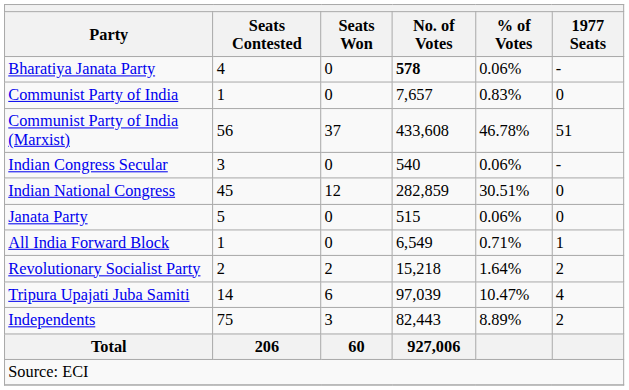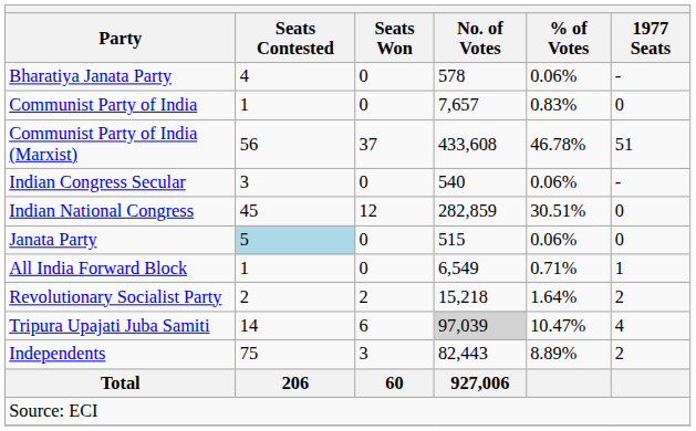Bharatiya Janata Party | No. of Votes: bold -> normal
Janata Party | Seats Contested: no background -> lightblue background
Tripura Upajati Juba Samiti | No. of Votes: no background -> lightgrey background
